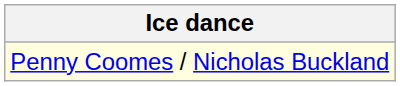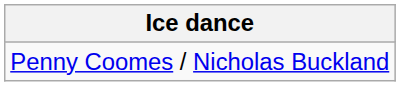row 2 | column 1: lightyellow background -> no background
